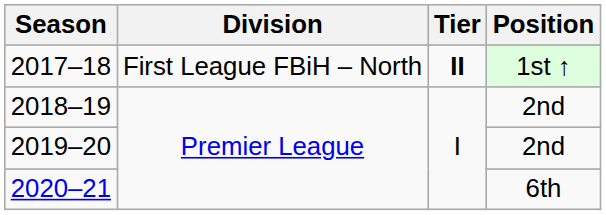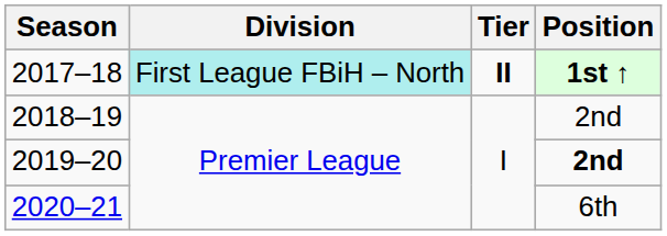2017–18 | Division: no background -> paleturquoise background
2017–18 | Position: normal -> bold
2019–20 | Position: normal -> bold
